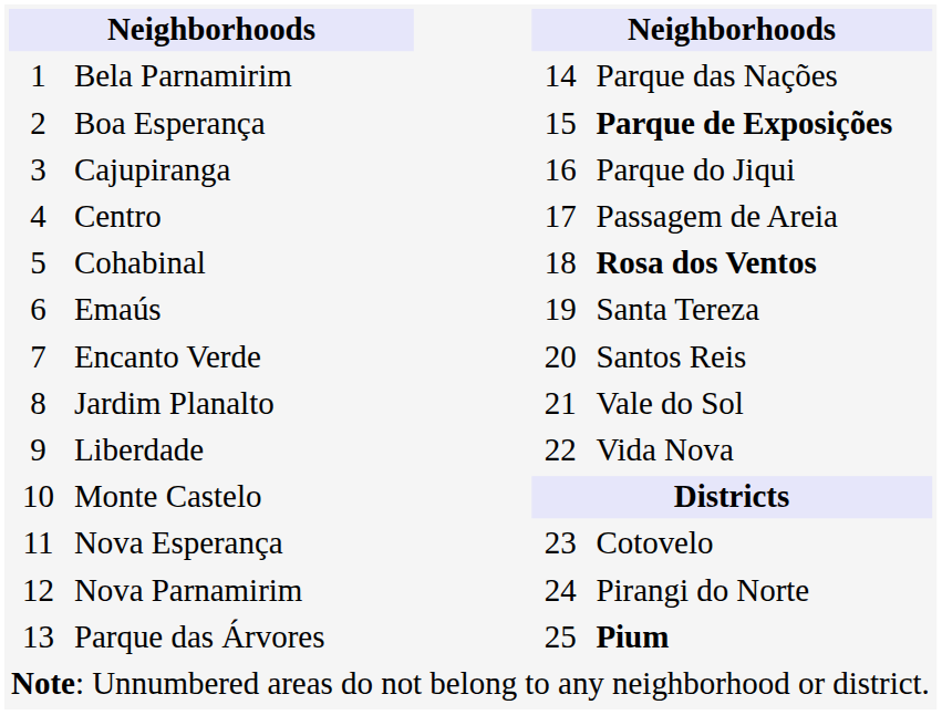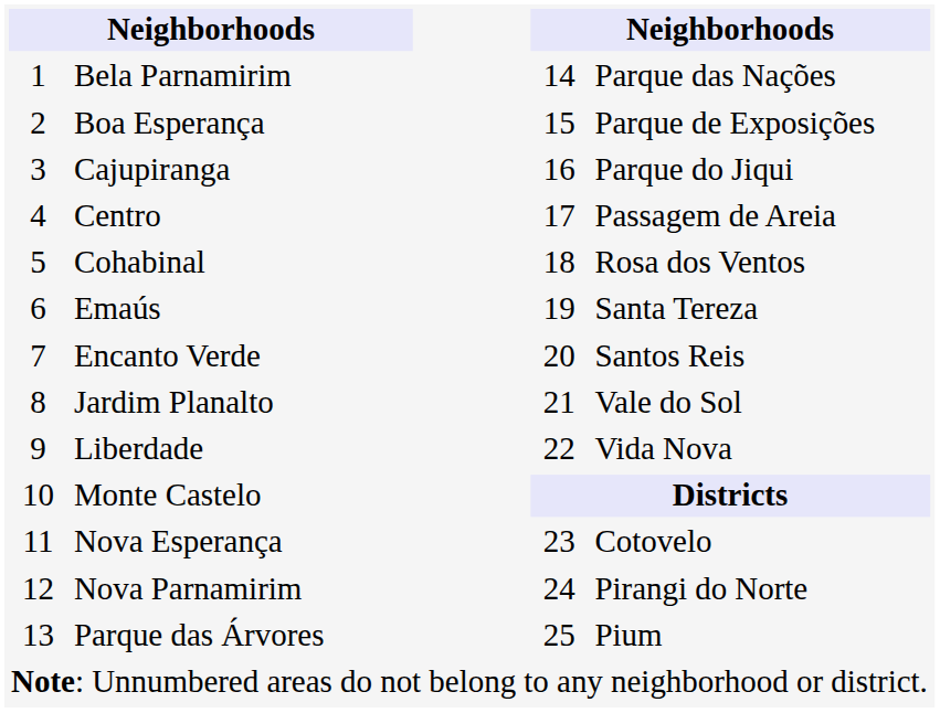Boa Esperança | column 4: bold -> normal
Cohabinal | column 4: bold -> normal
Parque das Árvores | column 4: bold -> normal
